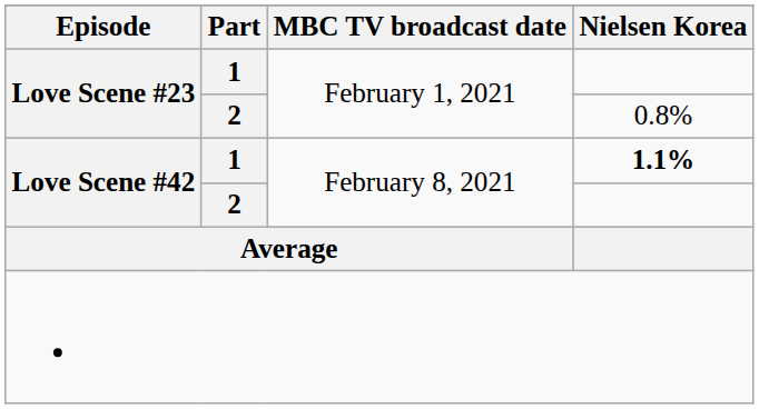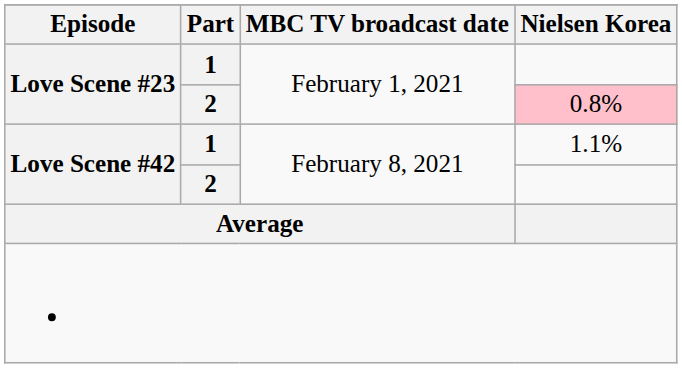Love Scene #23 / 2 | Nielsen Korea: no background -> pink background
Love Scene #42 / 1 | Nielsen Korea: bold -> normal
